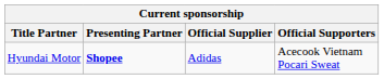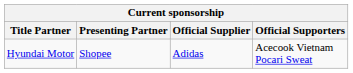Hyundai Motor | Presenting Partner: bold -> normal
